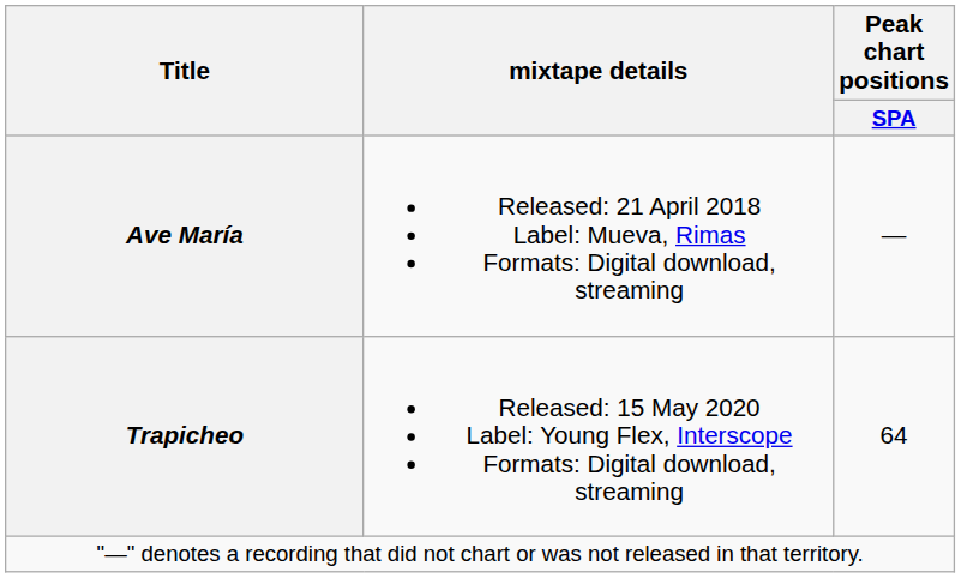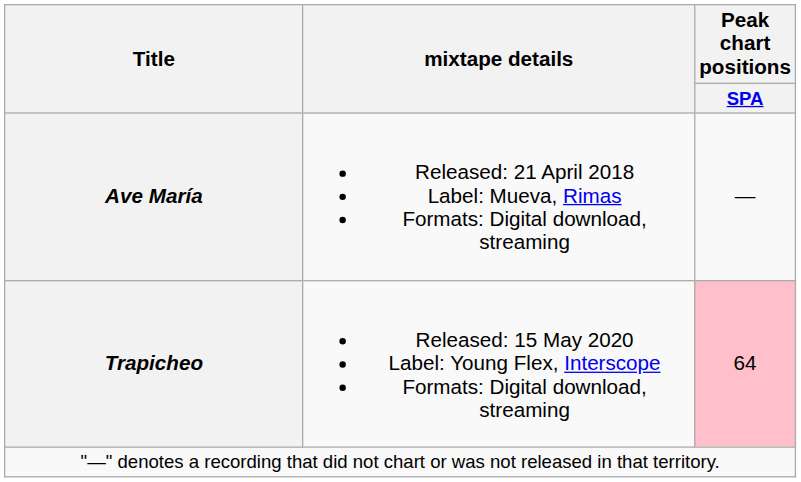Trapicheo | Peak chart positions / SPA: no background -> pink background
